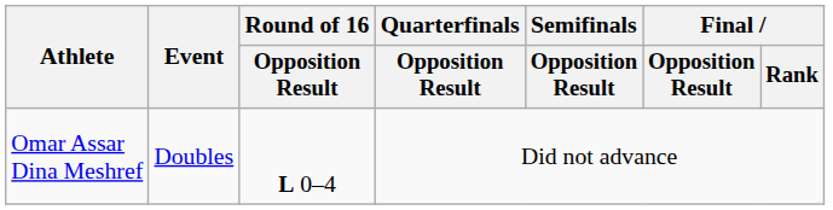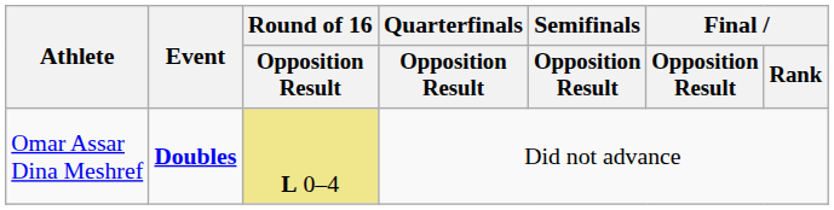Omar Assar Dina Meshref | Event: normal -> bold
Omar Assar Dina Meshref | Round of 16 / Opposition Result: no background -> khaki background
